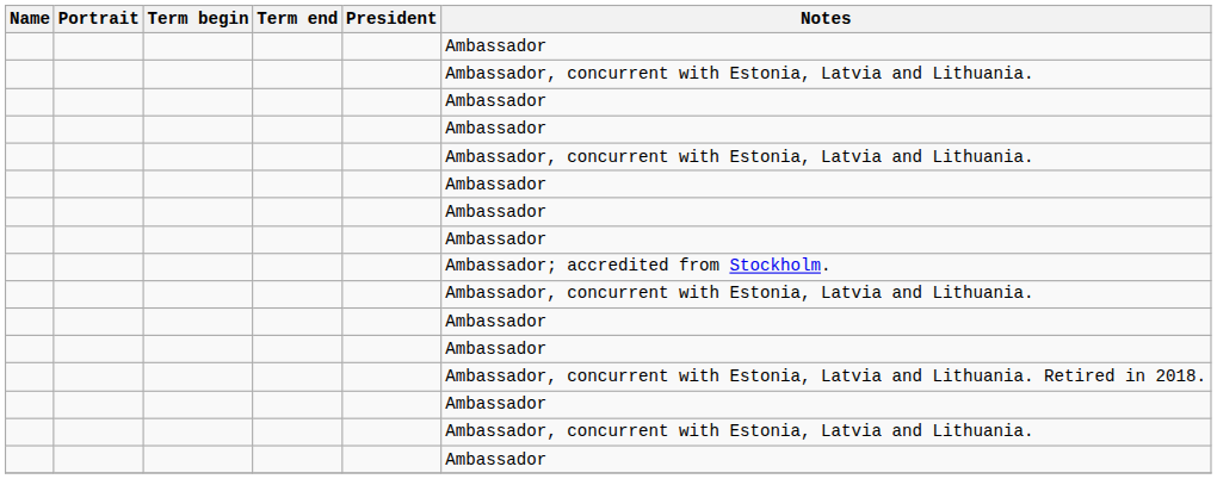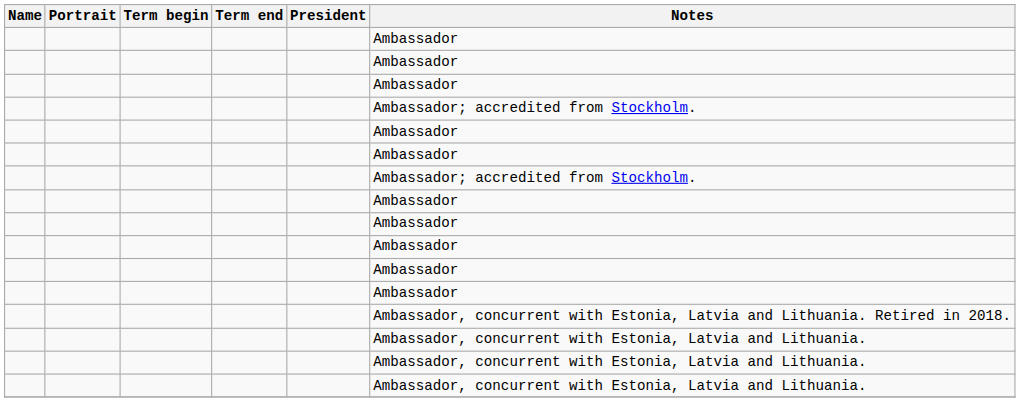row 3 | Notes: Ambassador, concurrent with Estonia, Latvia and Lithuania. -> Ambassador
row 5 | Notes: Ambassador -> Ambassador; accredited from Stockholm.
row 6 | Notes: Ambassador, concurrent with Estonia, Latvia and Lithuania. -> Ambassador
row 8 | Notes: Ambassador -> Ambassador; accredited from Stockholm.
row 10 | Notes: Ambassador; accredited from Stockholm. -> Ambassador
row 11 | Notes: Ambassador, concurrent with Estonia, Latvia and Lithuania. -> Ambassador
row 15 | Notes: Ambassador -> Ambassador, concurrent with Estonia, Latvia and Lithuania.
row 17 | Notes: Ambassador -> Ambassador, concurrent with Estonia, Latvia and Lithuania.
